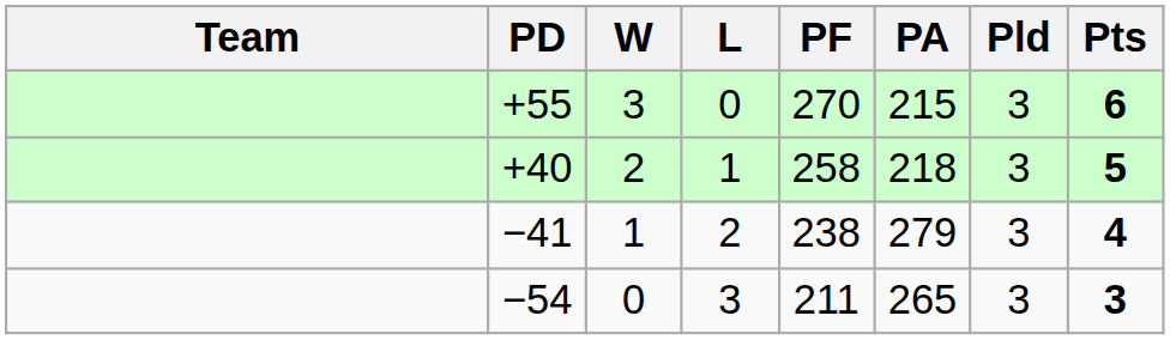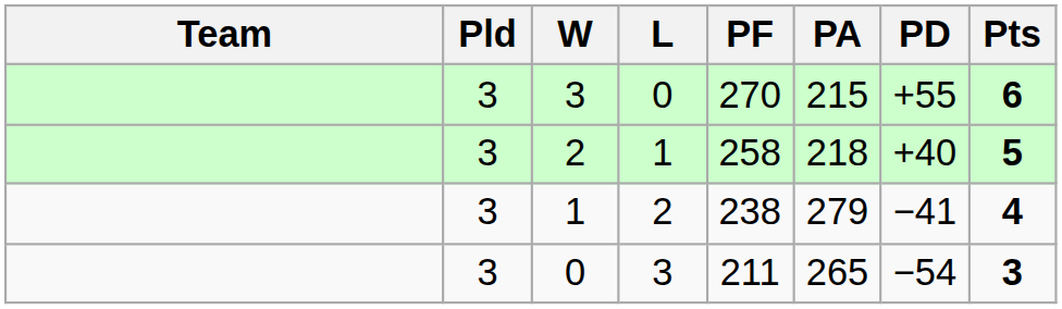columns swapped: Pld <-> PD
